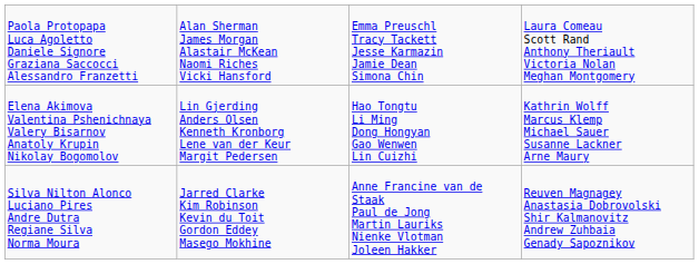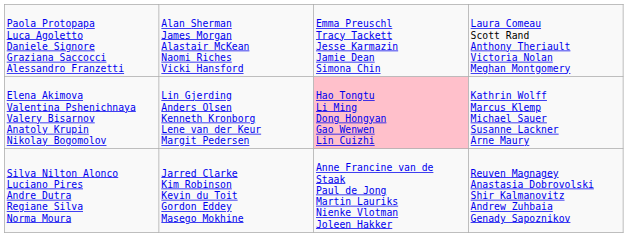row 2 | column 3: no background -> pink background
